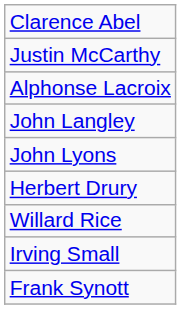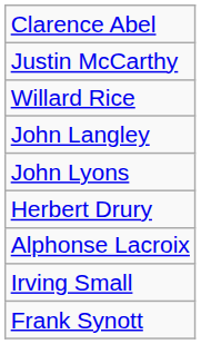row 3 | column 1: Alphonse Lacroix -> Willard Rice
row 7 | column 1: Willard Rice -> Alphonse Lacroix
